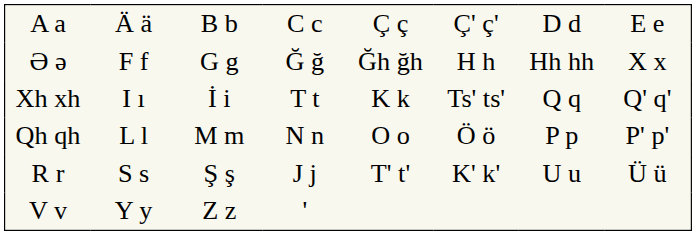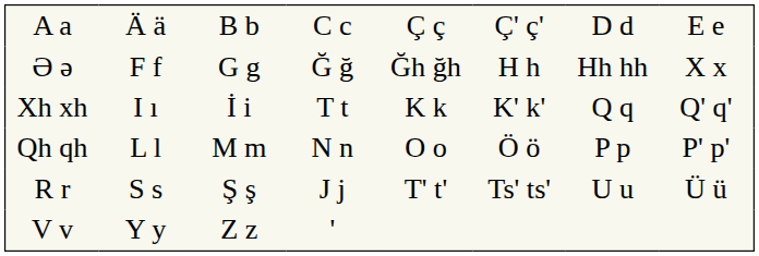Xh xh | column 6: Ts' ts' -> K' k'
R r | column 6: K' k' -> Ts' ts'
